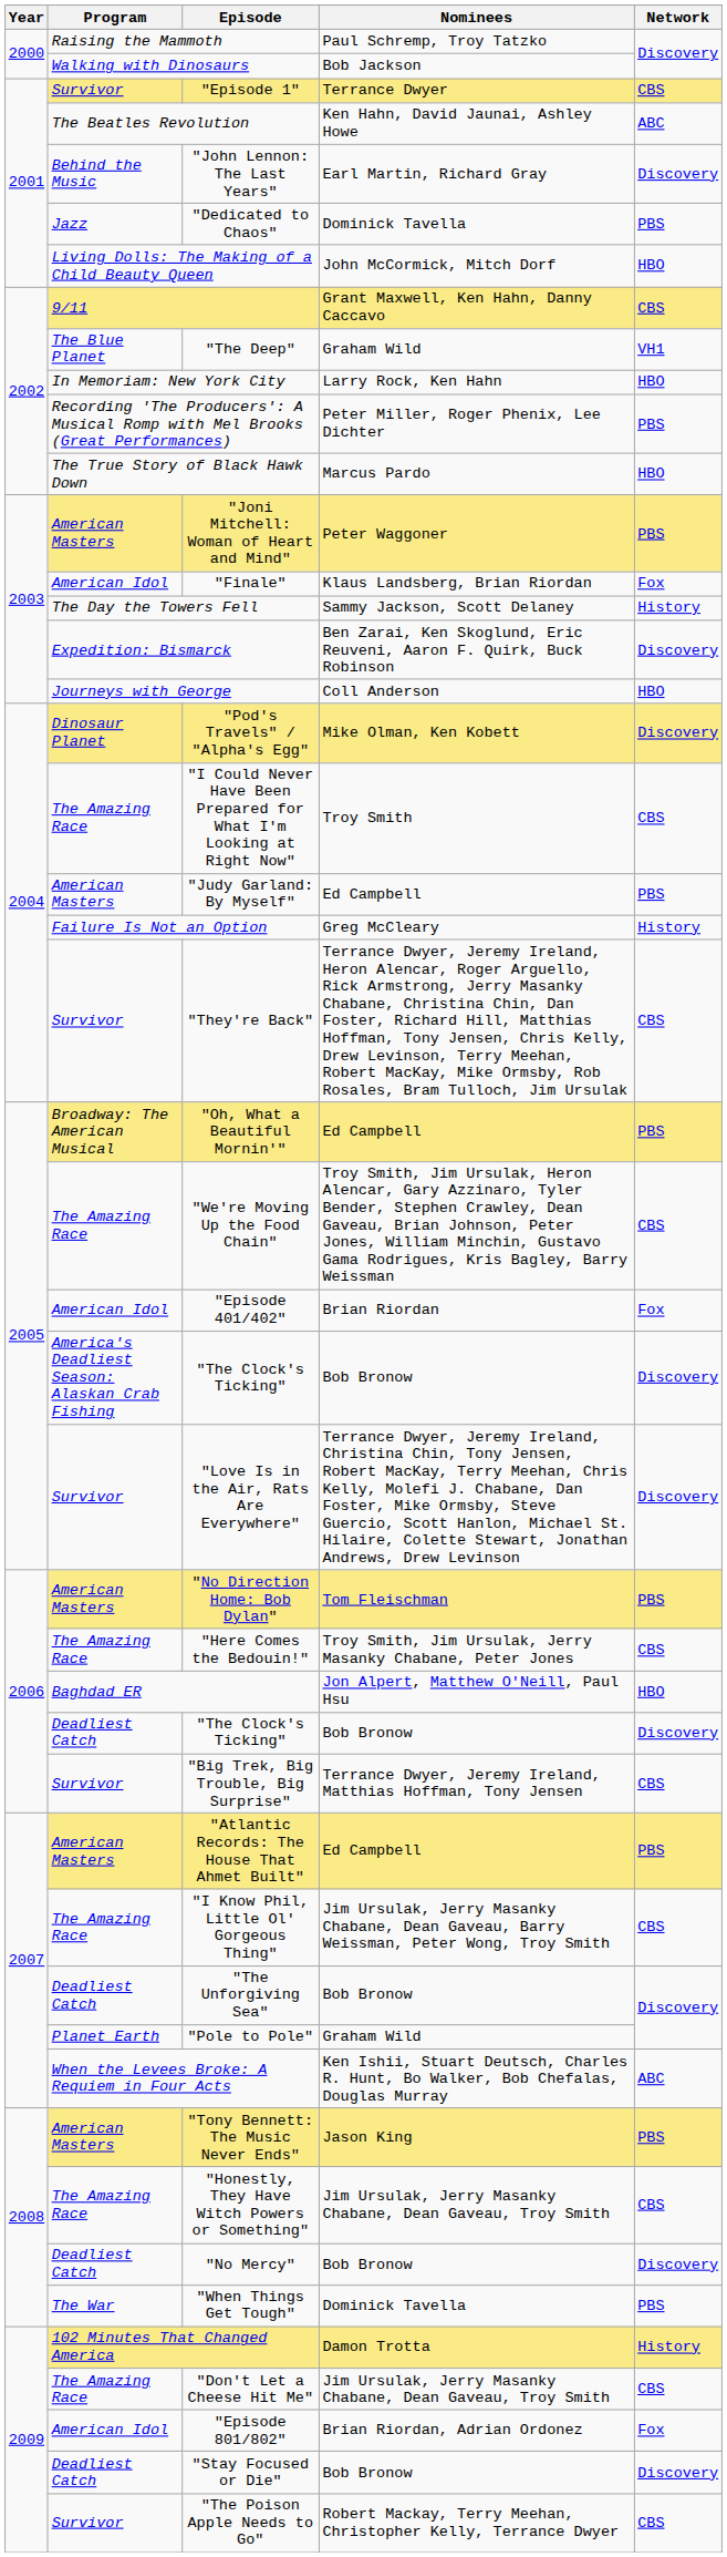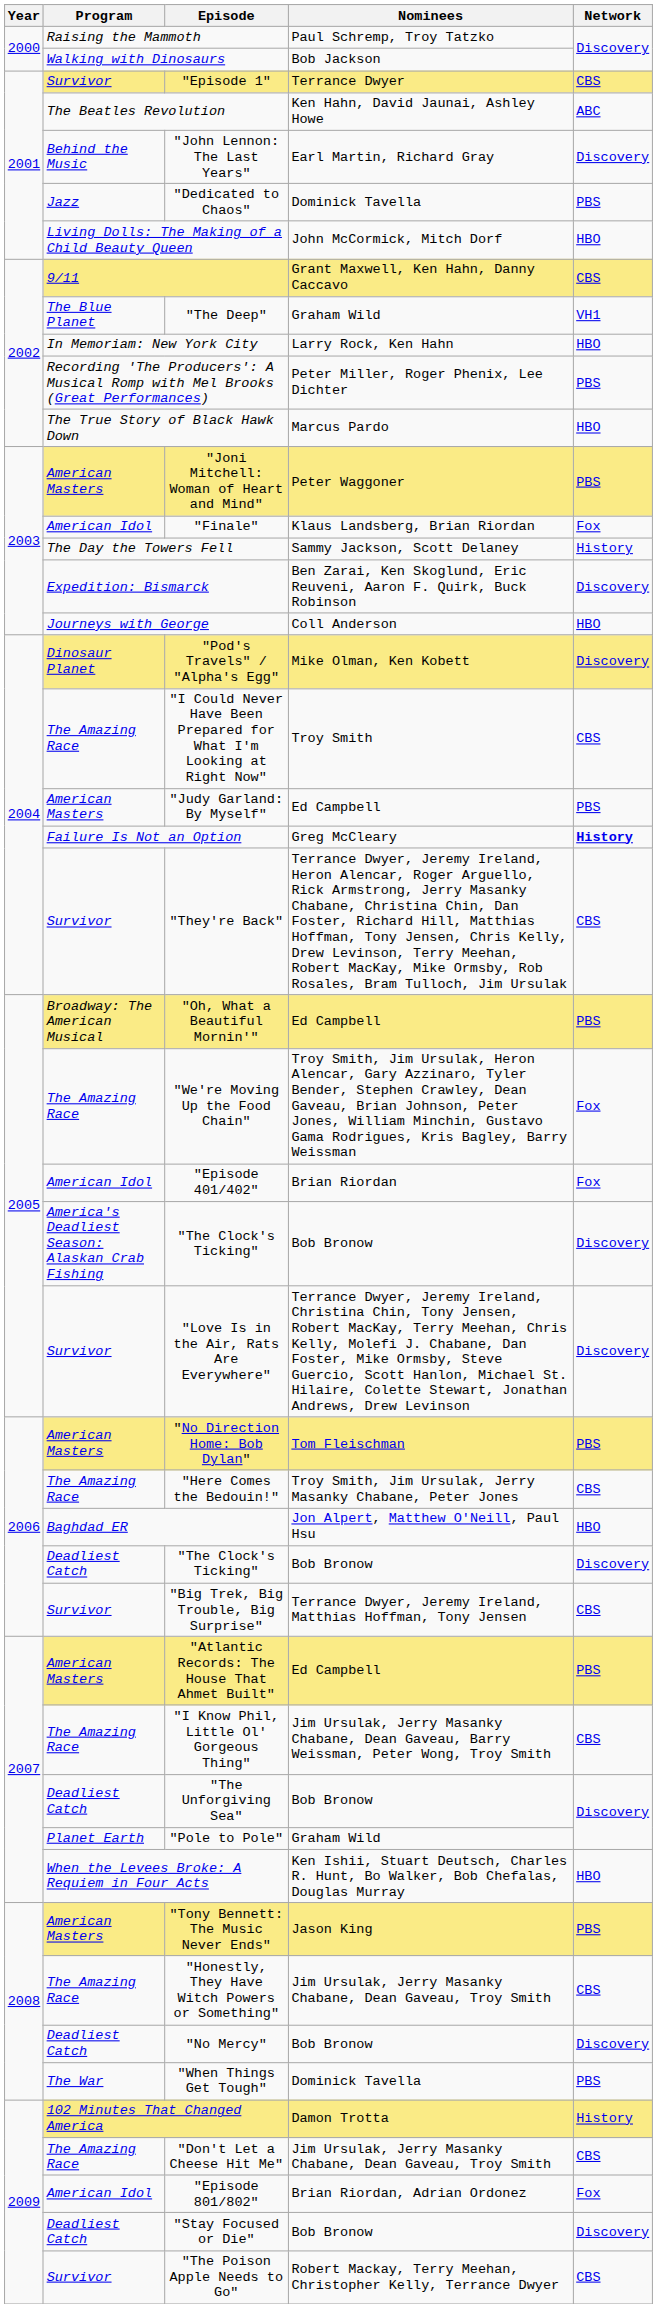Failure Is Not an Option | Network: normal -> bold
"We're Moving Up the Food Chain" | Network: CBS -> Fox
When the Levees Broke: A Requiem in Four Acts | Network: ABC -> HBO
